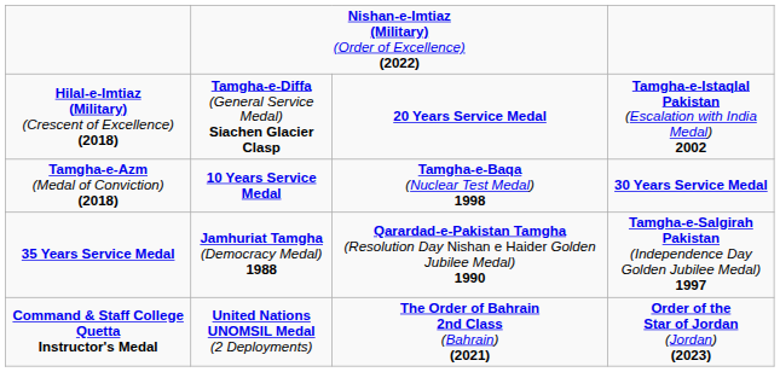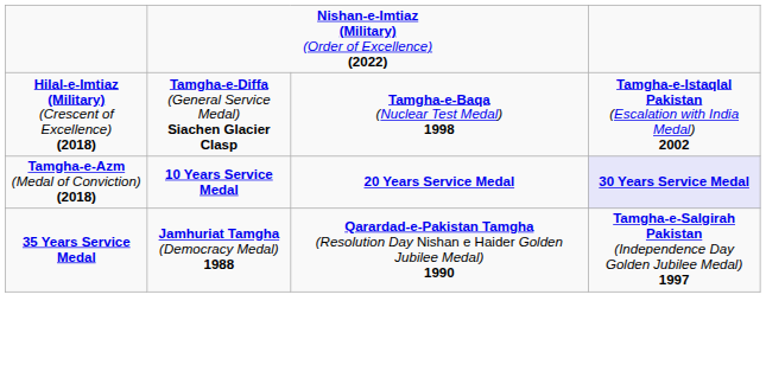Hilal-e-Imtiaz (Military) (Crescent of Excellence) (2018) | column 3: 20 Years Service Medal -> Tamgha-e-Baqa (Nuclear Test Medal) 1998
Tamgha-e-Azm (Medal of Conviction) (2018) | column 3: Tamgha-e-Baqa (Nuclear Test Medal) 1998 -> 20 Years Service Medal
Tamgha-e-Azm (Medal of Conviction) (2018) | column 4: no background -> lavender background
- row: Command & Staff College Quetta Instructor's Medal | United Nations UNOMSIL Medal (2 Deployments) | The Order of Bahrain 2nd Class (Bahrain) (2021) | Order of the Star of Jordan (Jordan) (2023)
